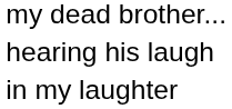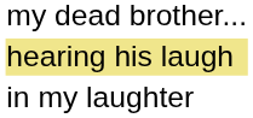row 2 | column 1: no background -> khaki background
